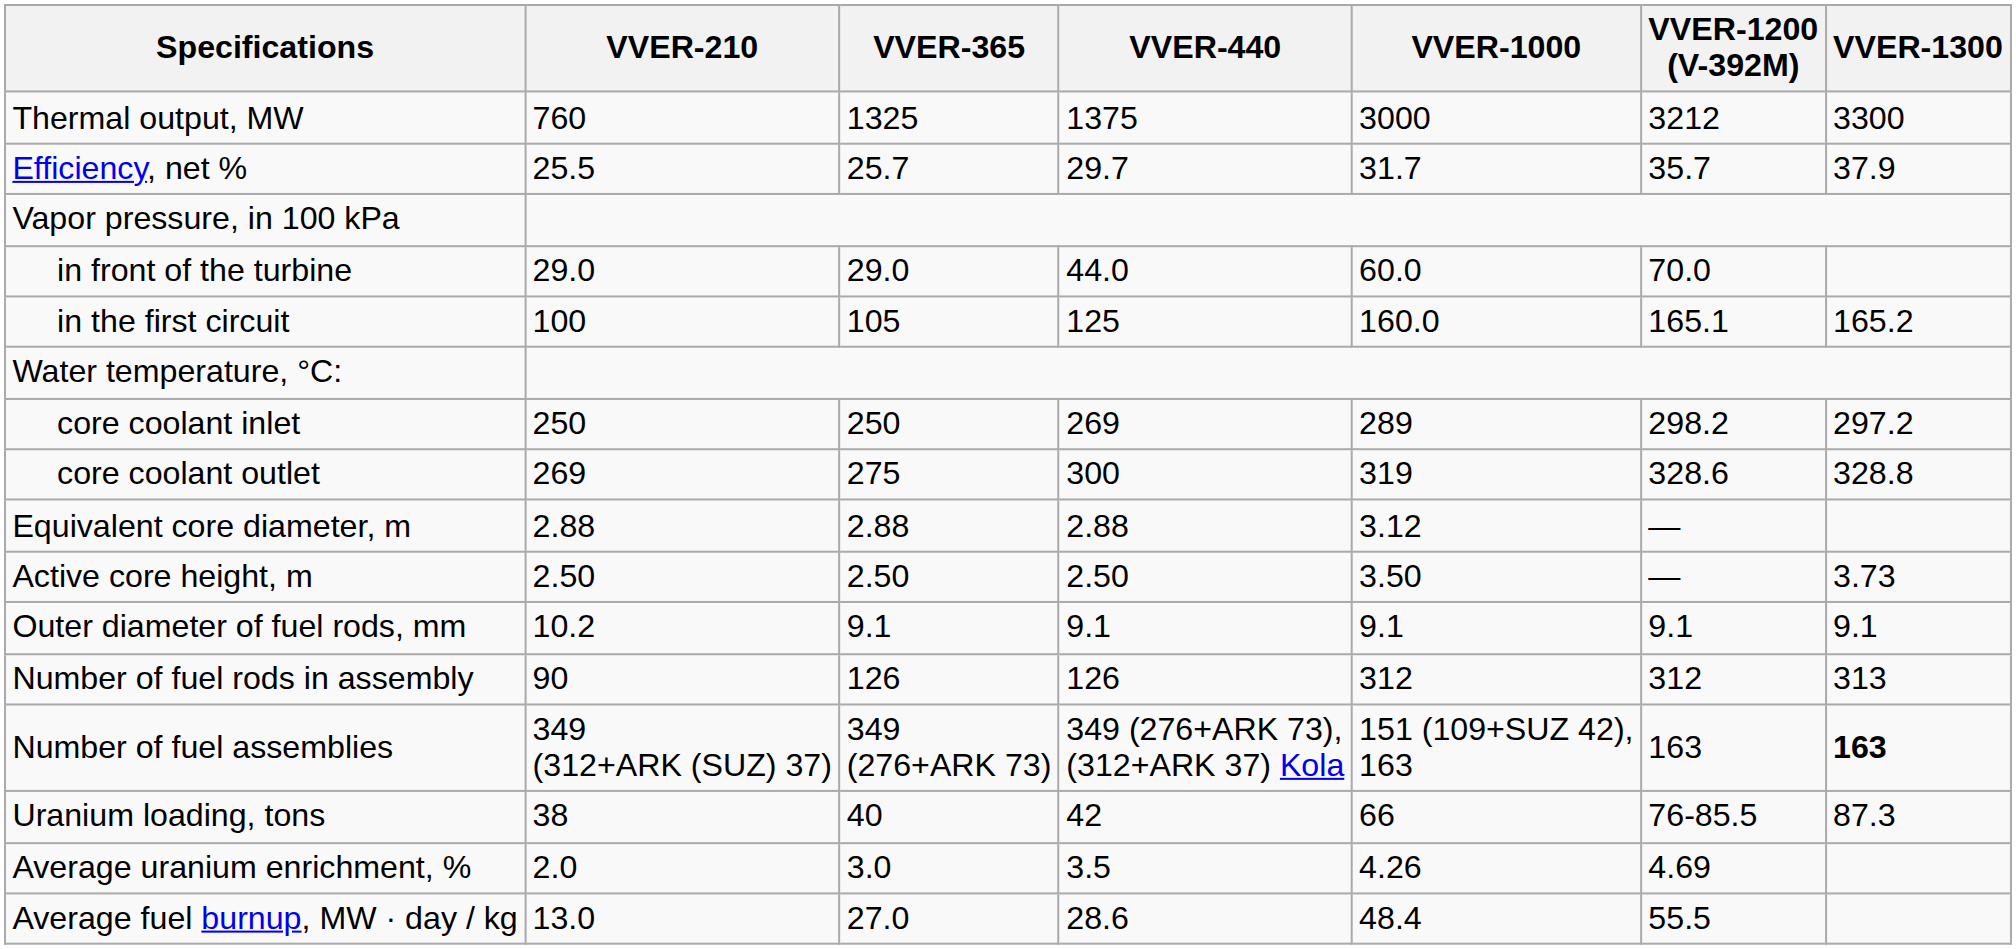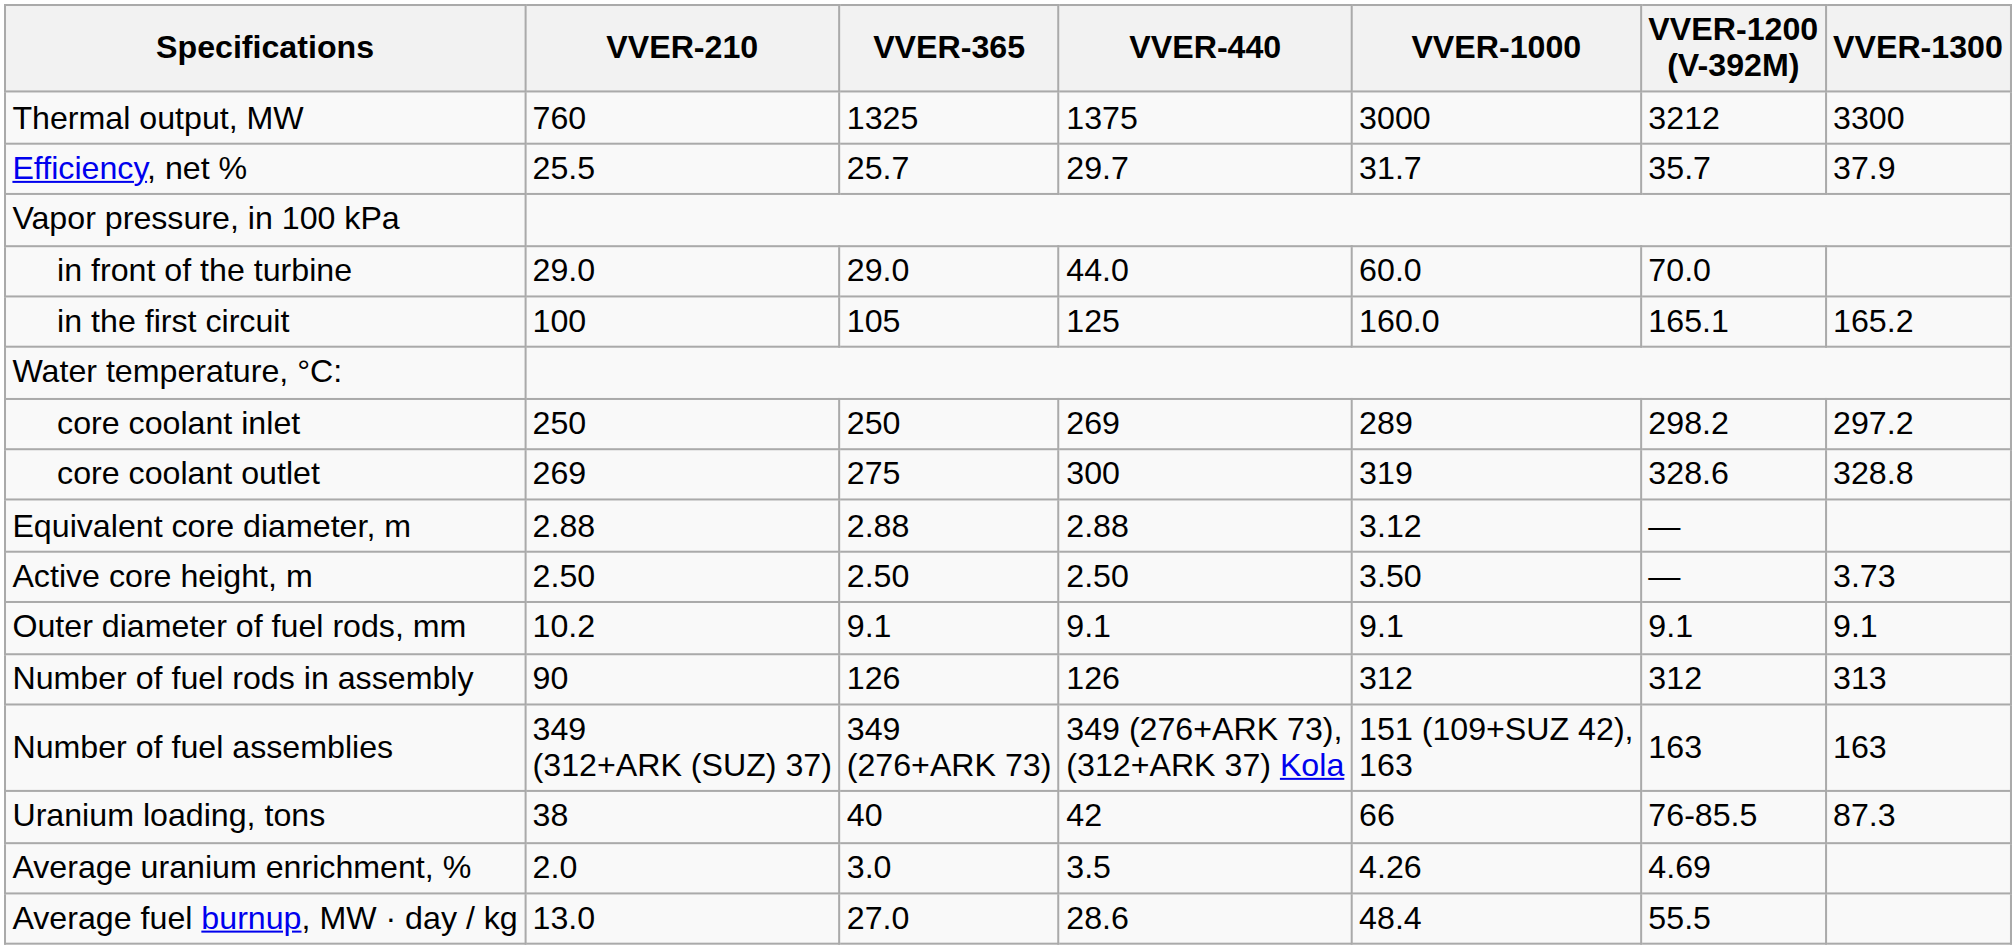Number of fuel assemblies | VVER-1300: bold -> normal
